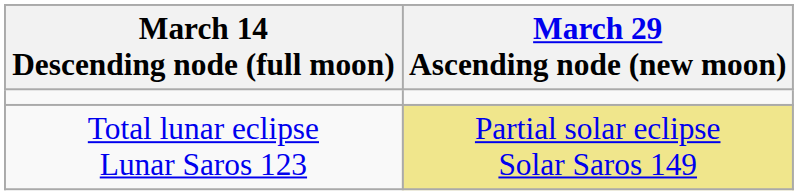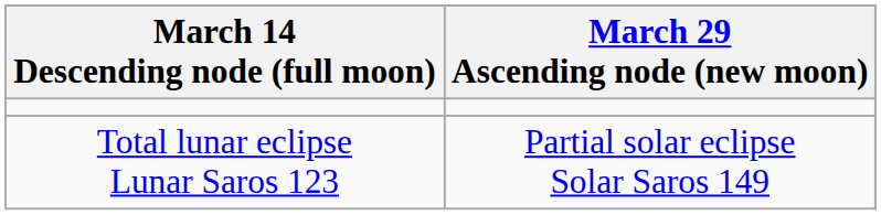row 3 | March 29 Ascending node (new moon): khaki background -> no background
